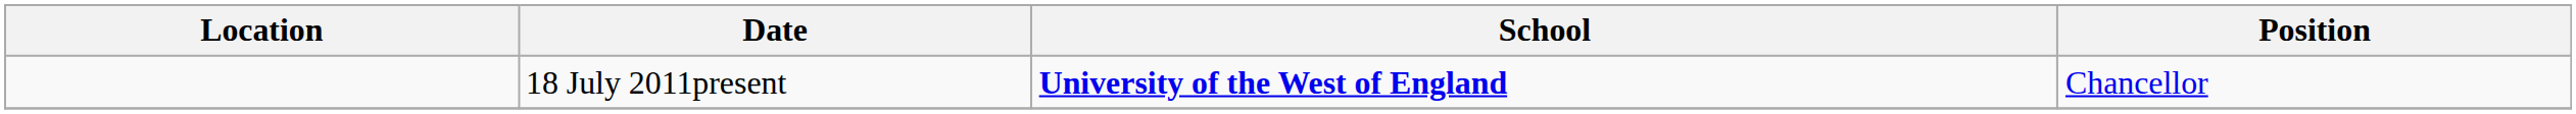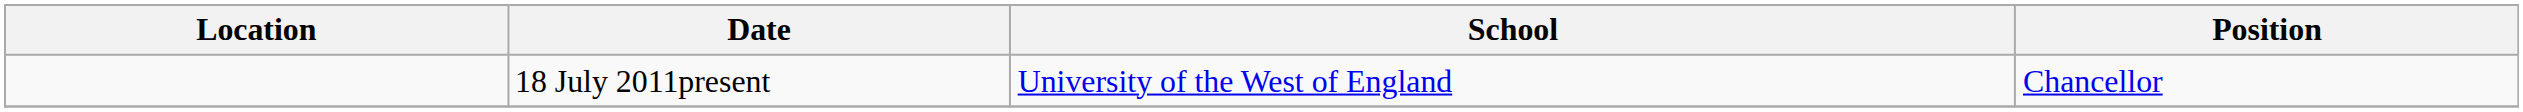18 July 2011present | School: bold -> normal
